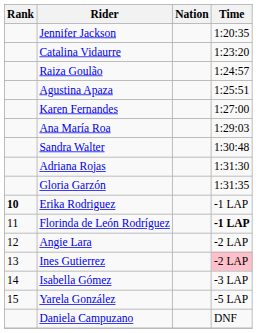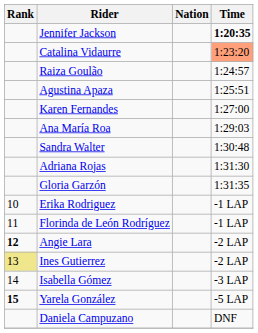Jennifer Jackson | Time: normal -> bold
Catalina Vidaurre | Time: no background -> lightsalmon background
Erika Rodriguez | Rank: bold -> normal
Florinda de León Rodríguez | Time: bold -> normal
Angie Lara | Rank: normal -> bold
Ines Gutierrez | Rank: no background -> khaki background
Ines Gutierrez | Time: pink background -> no background
Yarela González | Rank: normal -> bold
